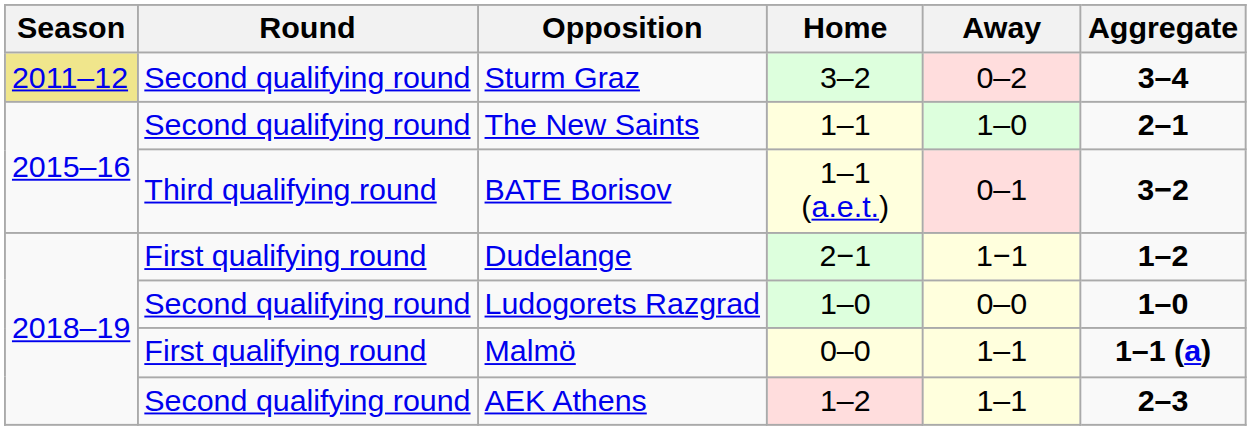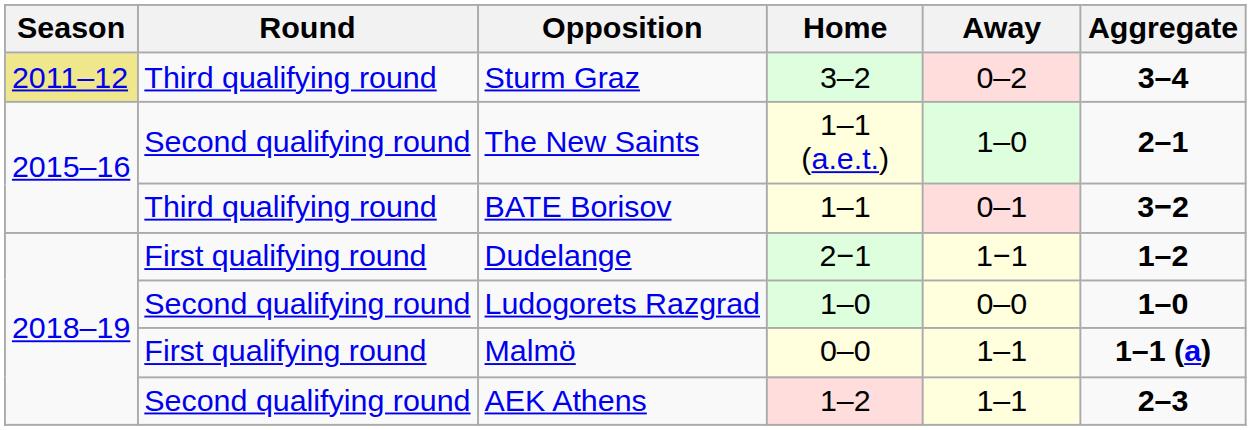Sturm Graz | Round: Second qualifying round -> Third qualifying round
The New Saints | Home: 1–1 -> 1–1 (a.e.t.)
BATE Borisov | Home: 1–1 (a.e.t.) -> 1–1
